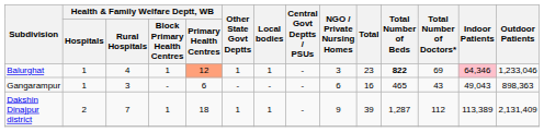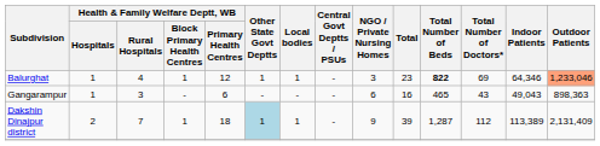Balurghat | Health & Family Welfare Deptt, WB / Primary Health Centres: lightsalmon background -> no background
Balurghat | Indoor Patients: pink background -> no background
Balurghat | Outdoor Patients: no background -> lightsalmon background
Dakshin Dinajpur district | Other State Govt Deptts: no background -> lightblue background
